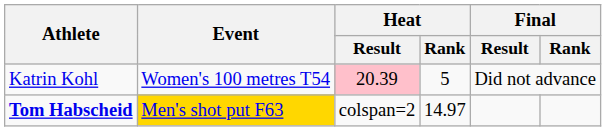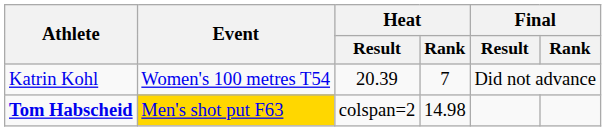Katrin Kohl | Heat / Result: pink background -> no background
Katrin Kohl | Heat / Rank: 5 -> 7
Tom Habscheid | Heat / Rank: 14.97 -> 14.98
